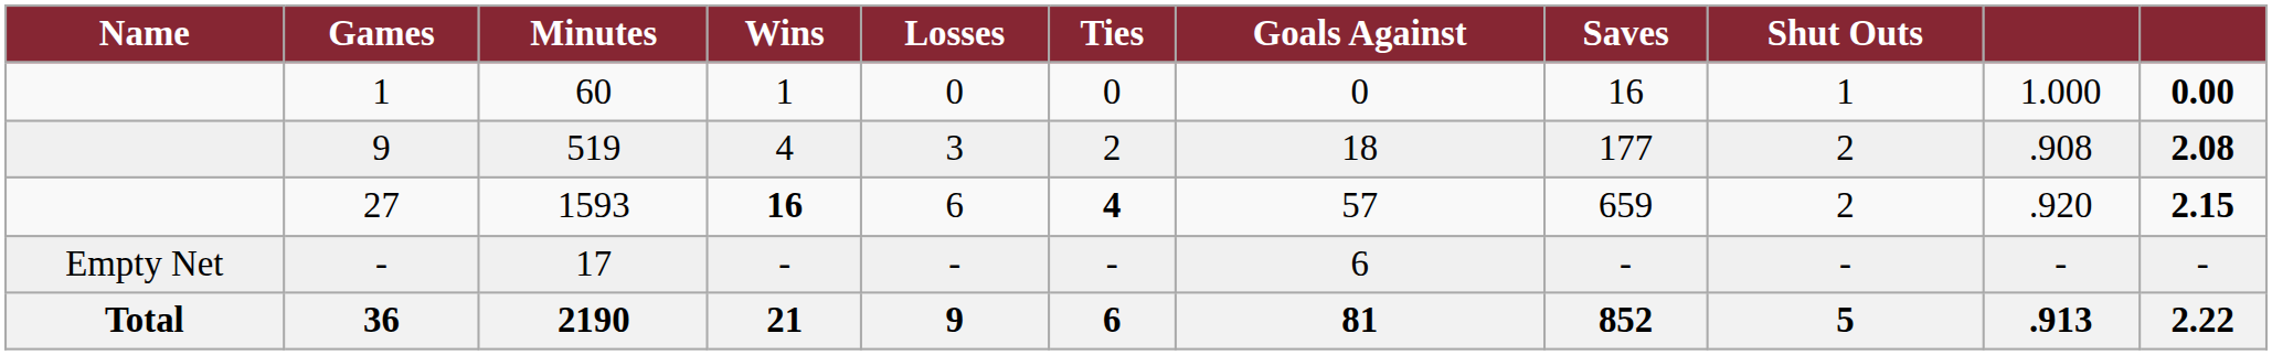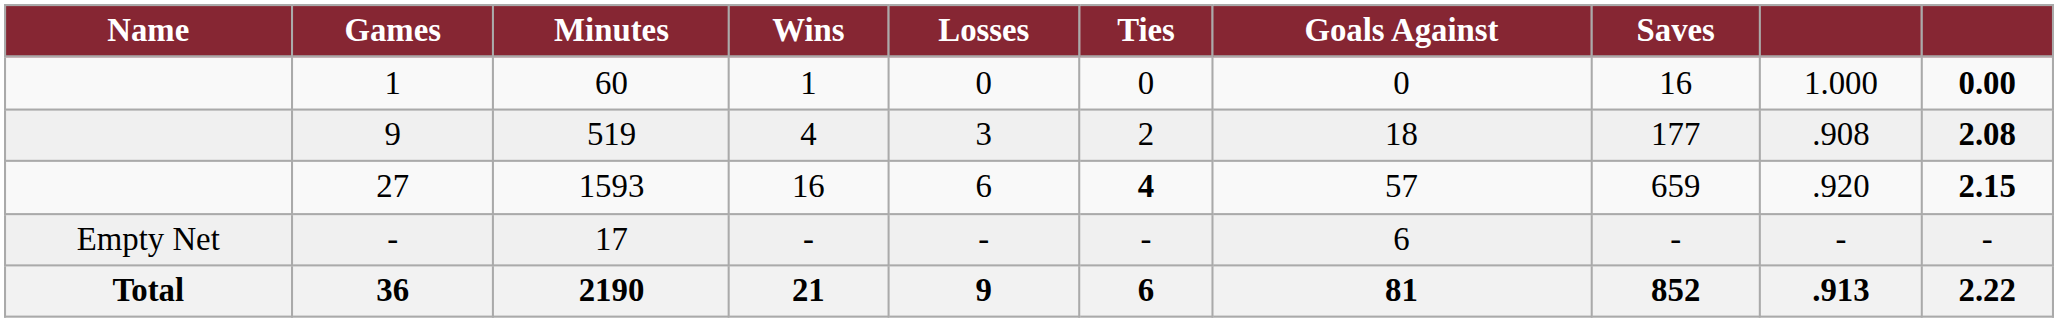- column: Shut Outs | 1 | 2 | 2 | - | 5
27 | Wins: bold -> normal
